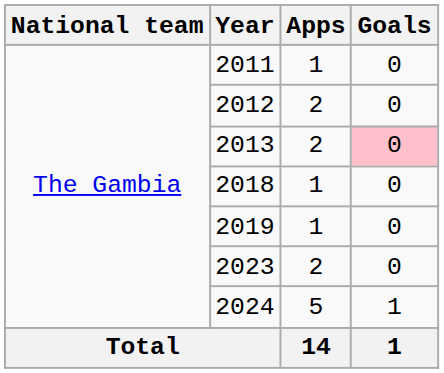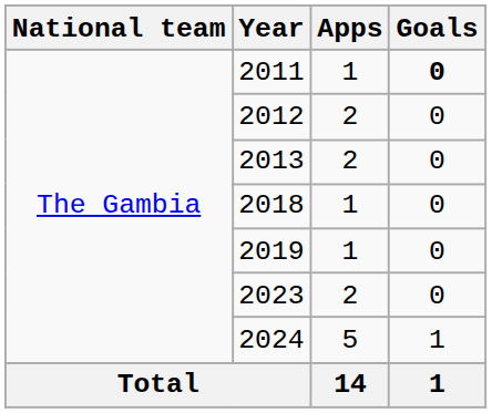2011 | Goals: normal -> bold
2013 | Goals: pink background -> no background
